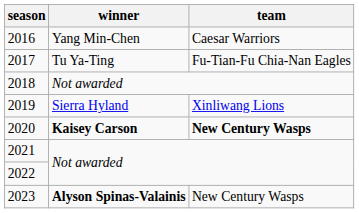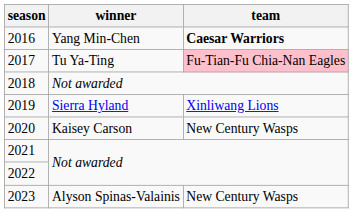2016 | team: normal -> bold
2017 | team: no background -> pink background
2020 | winner: bold -> normal
2020 | team: bold -> normal
2023 | winner: bold -> normal
